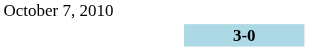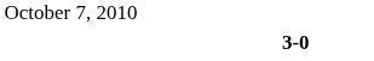row 2 | column 2: lightblue background -> no background
